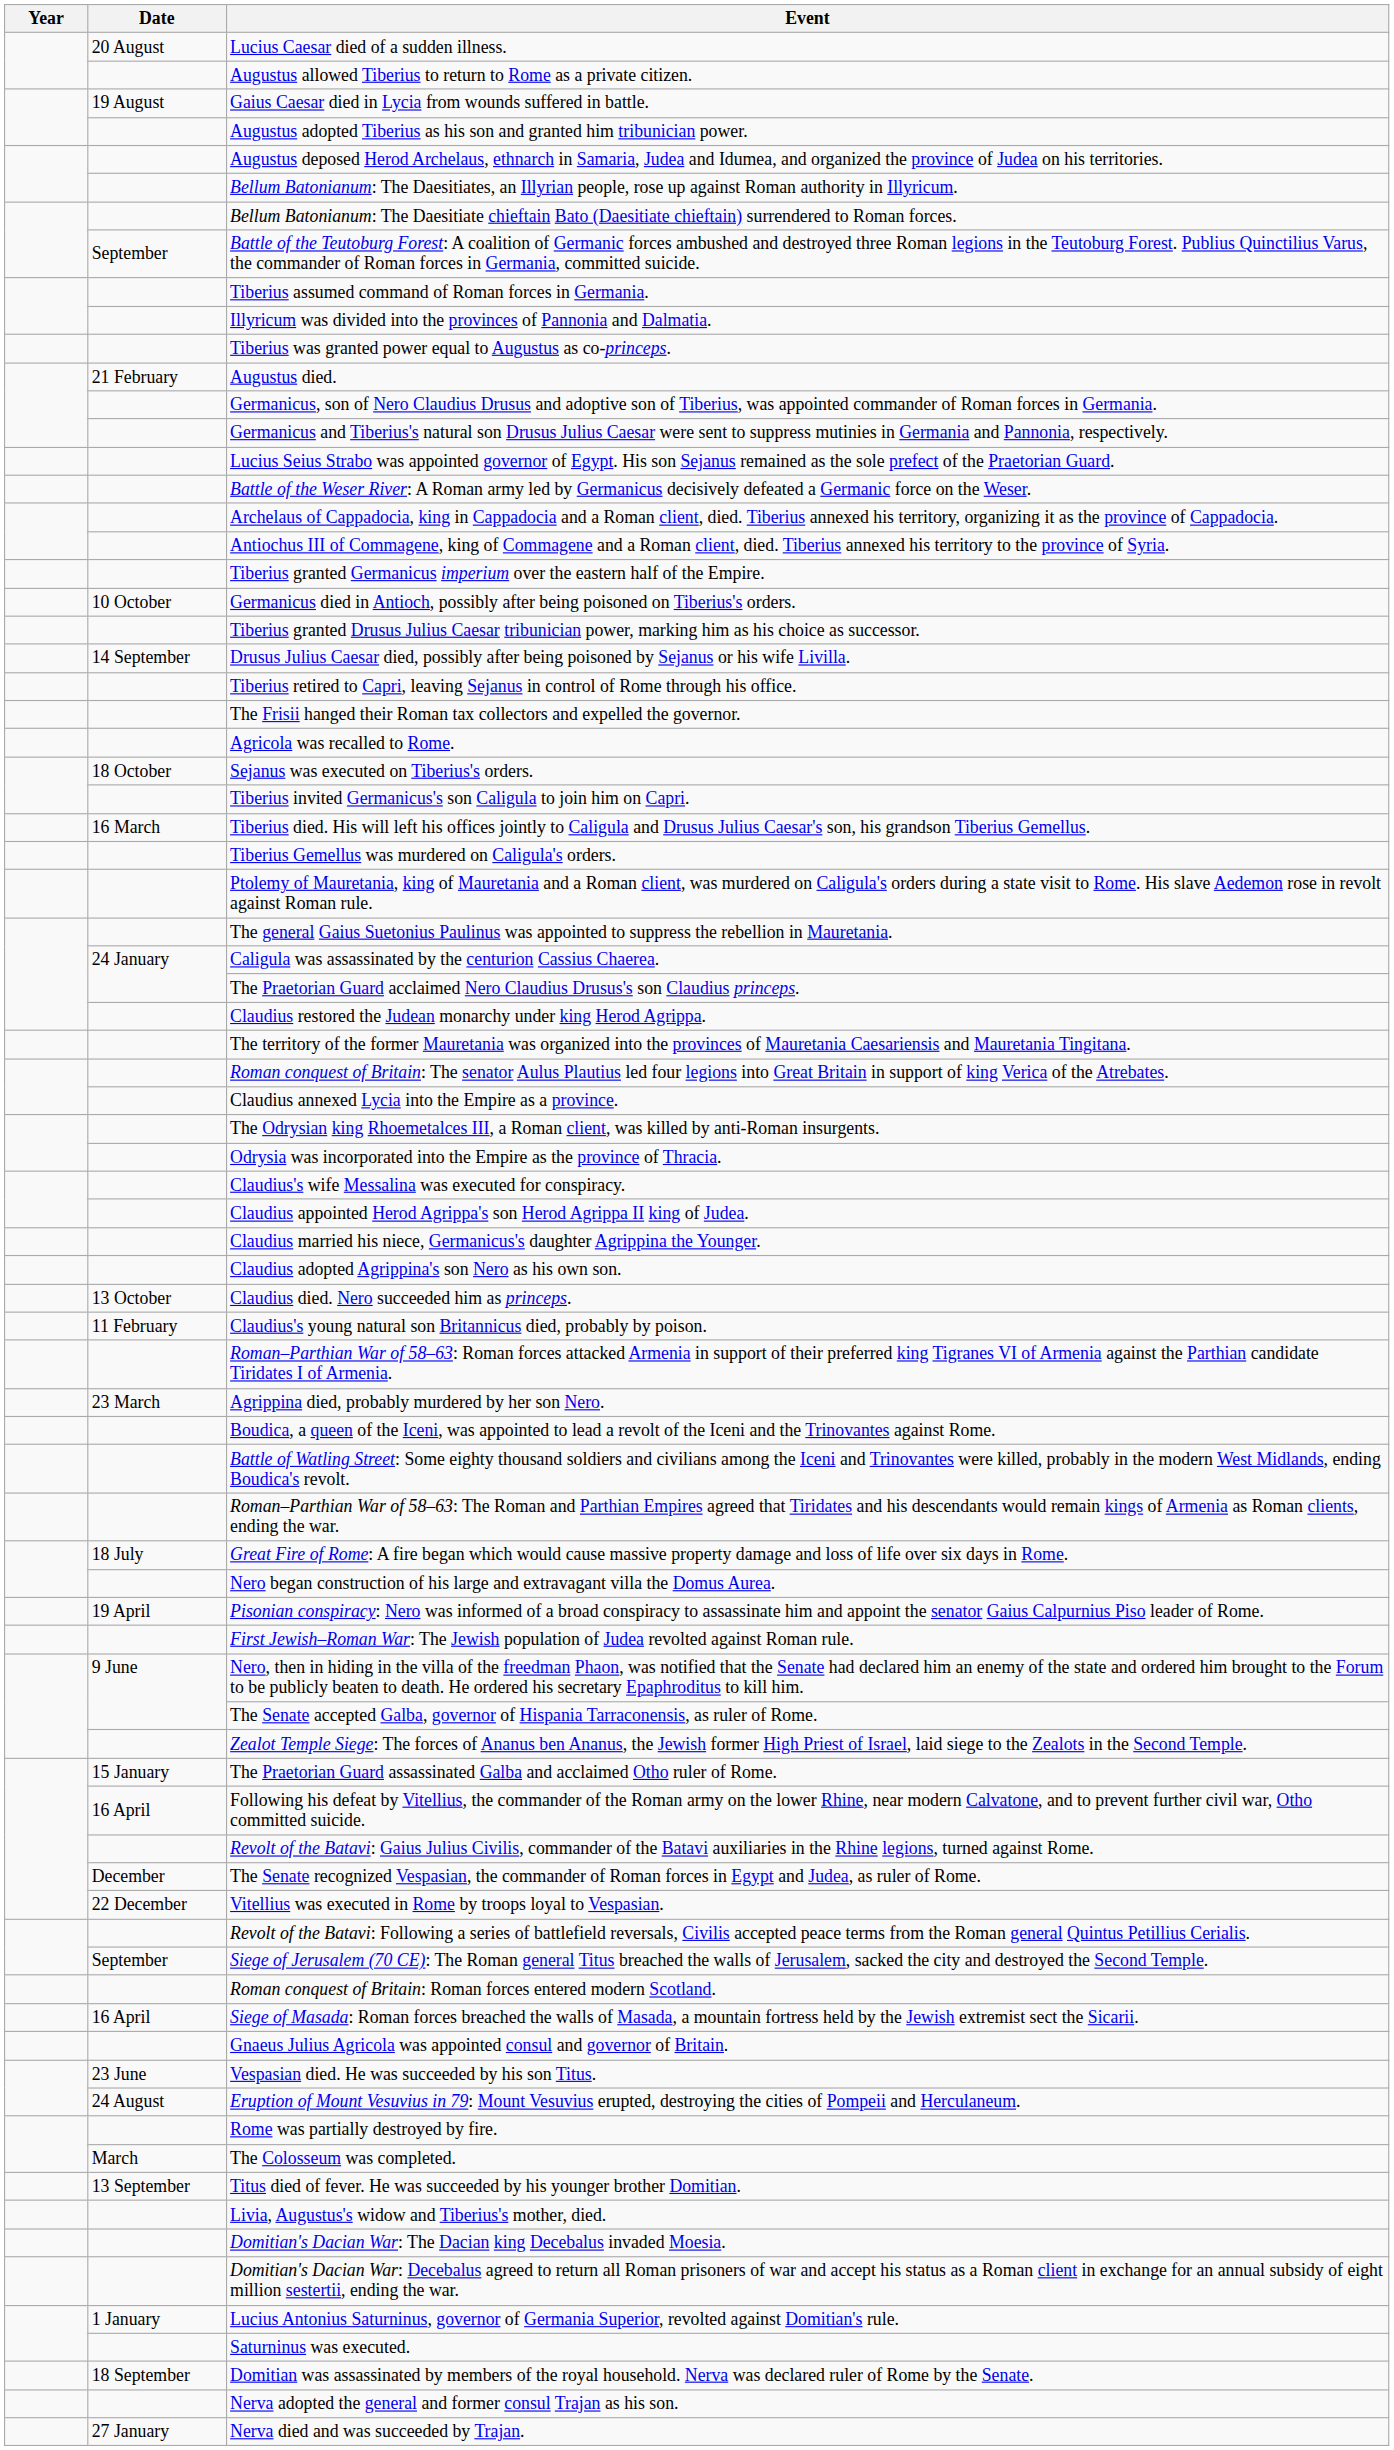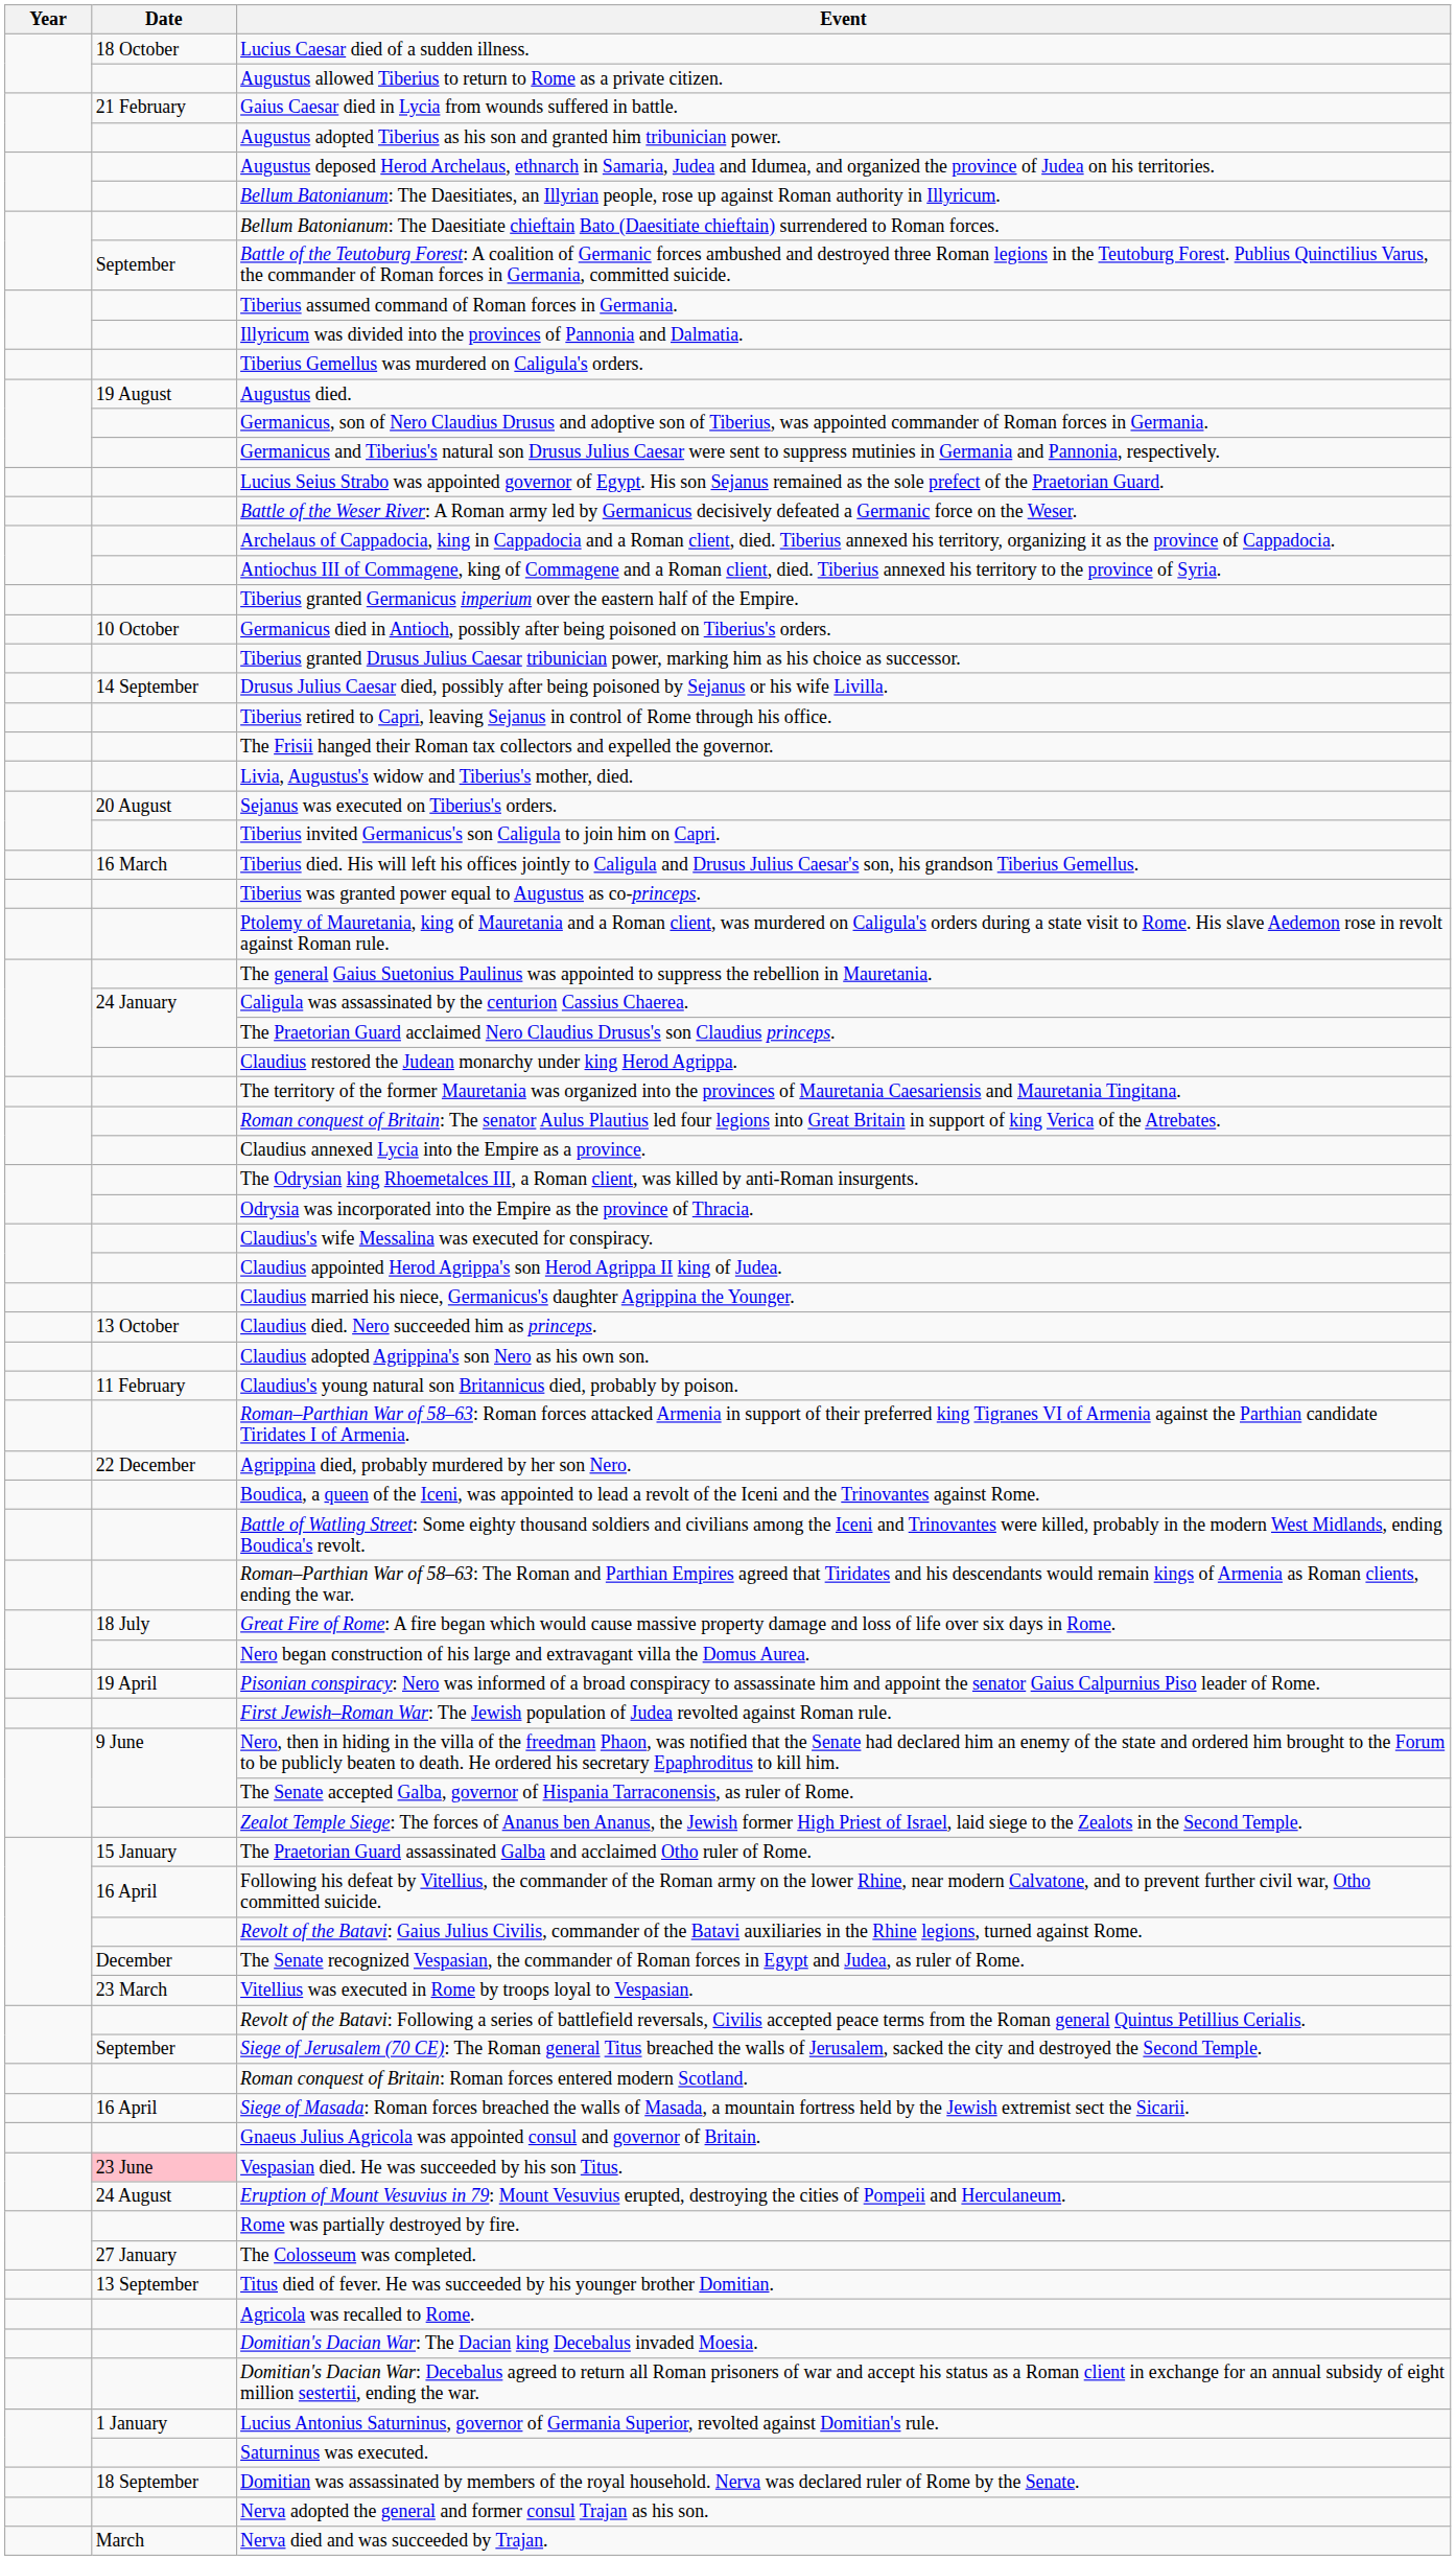Lucius Caesar died of a sudden illness. | Date: 20 August -> 18 October
Gaius Caesar died in Lycia from wounds suffered in battle. | Date: 19 August -> 21 February
rows swapped: Tiberius was granted power equal to Augustus as co-princeps. <-> Tiberius Gemellus was murdered on Caligula's orders.
Augustus died. | Date: 21 February -> 19 August
rows swapped: Livia, Augustus's widow and Tiberius's mother, died. <-> Agricola was recalled to Rome.
Sejanus was executed on Tiberius's orders. | Date: 18 October -> 20 August
rows swapped: Claudius adopted Agrippina's son Nero as his own son. <-> Claudius died. Nero succeeded him as princeps.
Agrippina died, probably murdered by her son Nero. | Date: 23 March -> 22 December
Vitellius was executed in Rome by troops loyal to Vespasian. | Date: 22 December -> 23 March
Vespasian died. He was succeeded by his son Titus. | Date: no background -> pink background
The Colosseum was completed. | Date: March -> 27 January
Nerva died and was succeeded by Trajan. | Date: 27 January -> March
